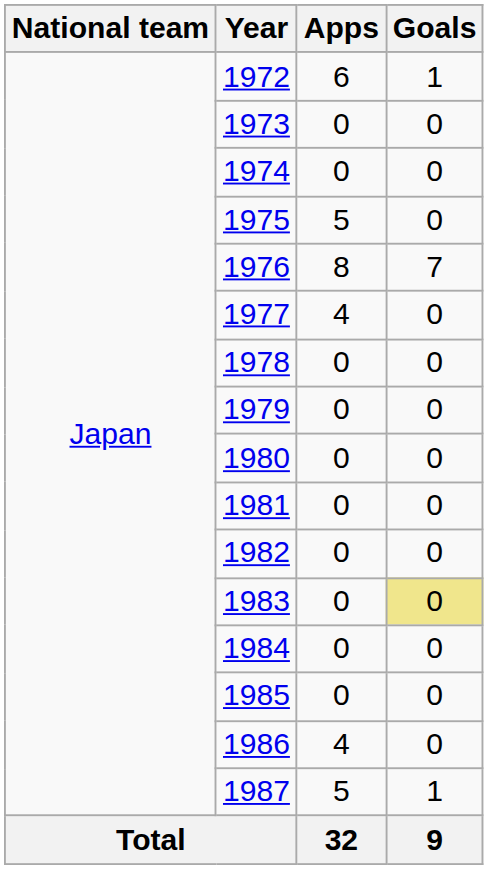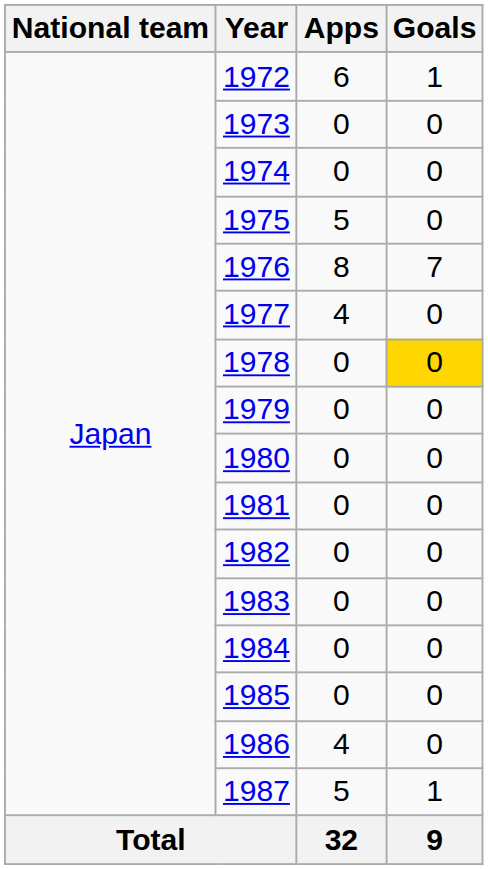1978 | Goals: no background -> gold background
1983 | Goals: khaki background -> no background
